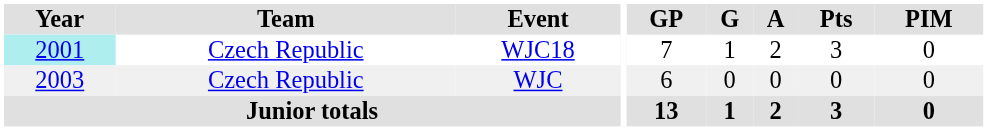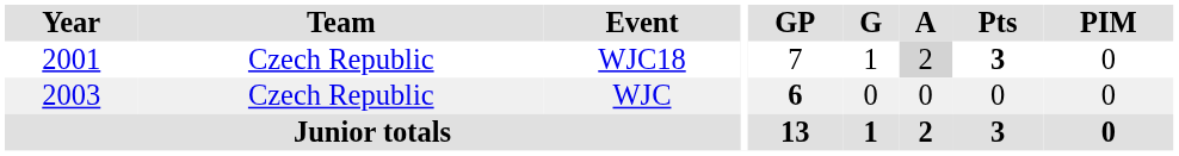WJC18 | Year: paleturquoise background -> no background
WJC18 | A: no background -> lightgrey background
WJC18 | Pts: normal -> bold
WJC | GP: normal -> bold
